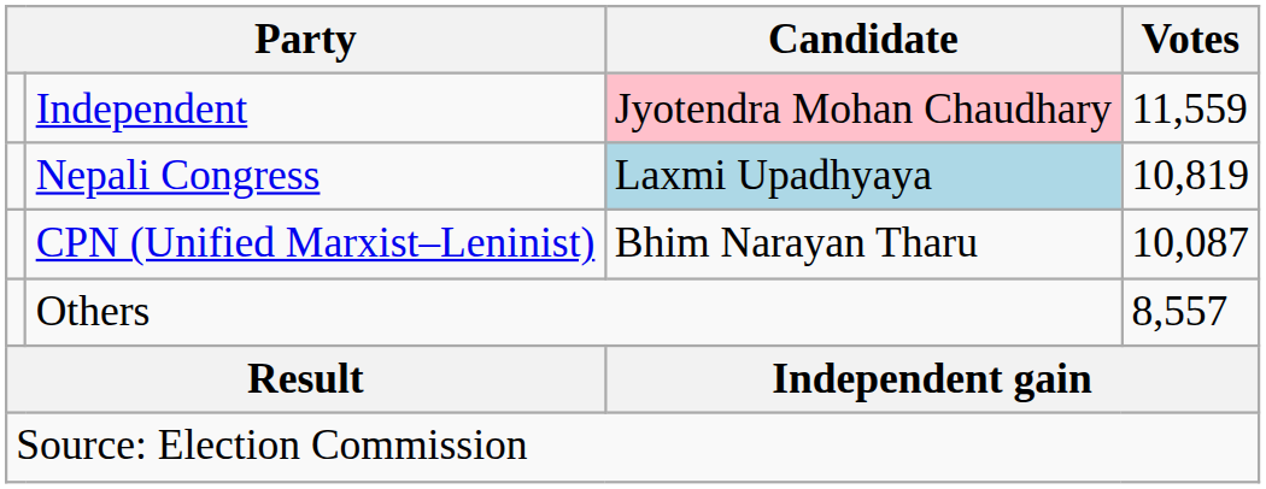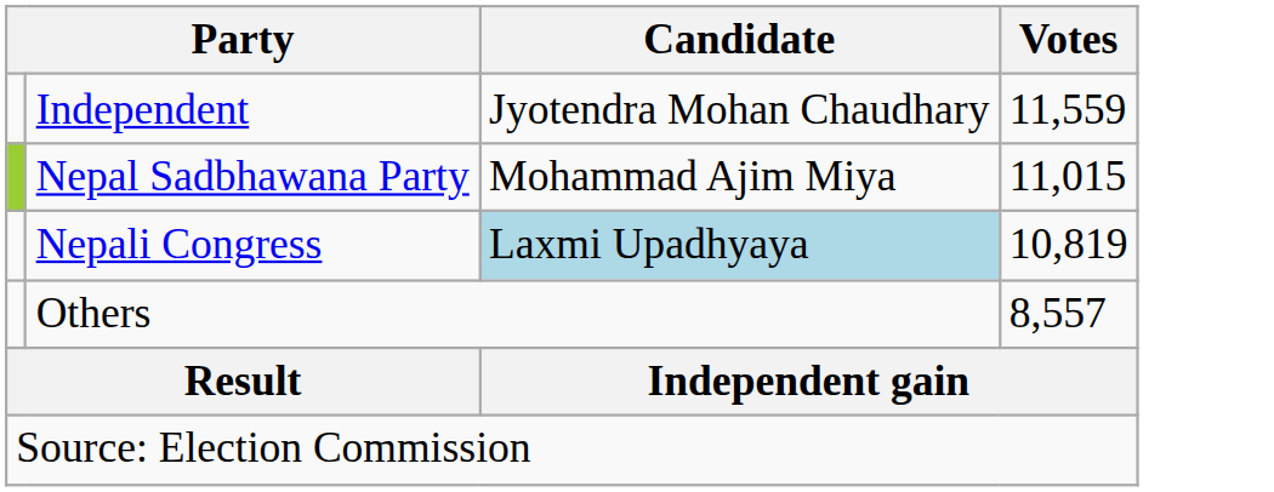Independent | Candidate: pink background -> no background
+ row: Nepal Sadbhawana Party | Mohammad Ajim Miya | 11,015
- row: CPN (Unified Marxist–Leninist) | Bhim Narayan Tharu | 10,087
